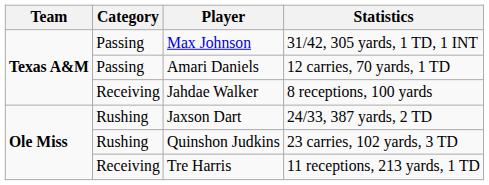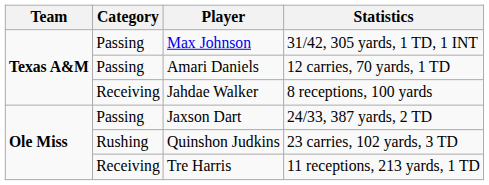Jaxson Dart | Category: Rushing -> Passing
